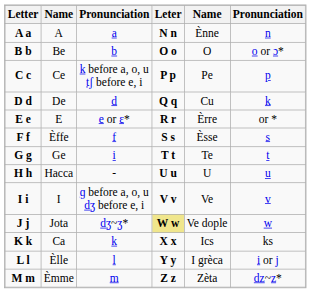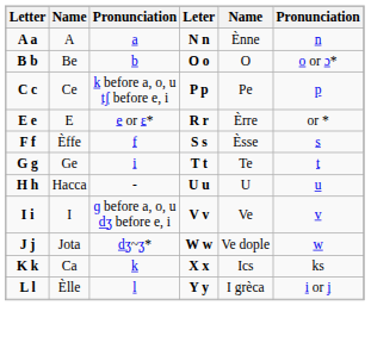- row: D d | De | d | Q q | Cu | k
J j | Leter: khaki background -> no background
- row: M m | Èmme | m | Z z | Zèta | dz~z*
